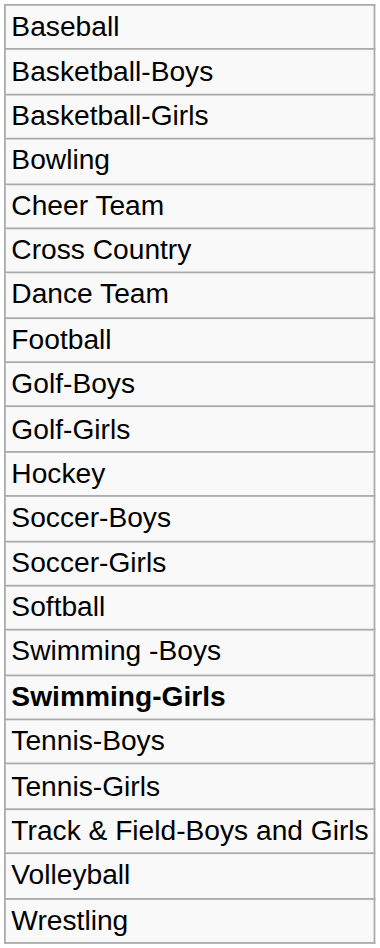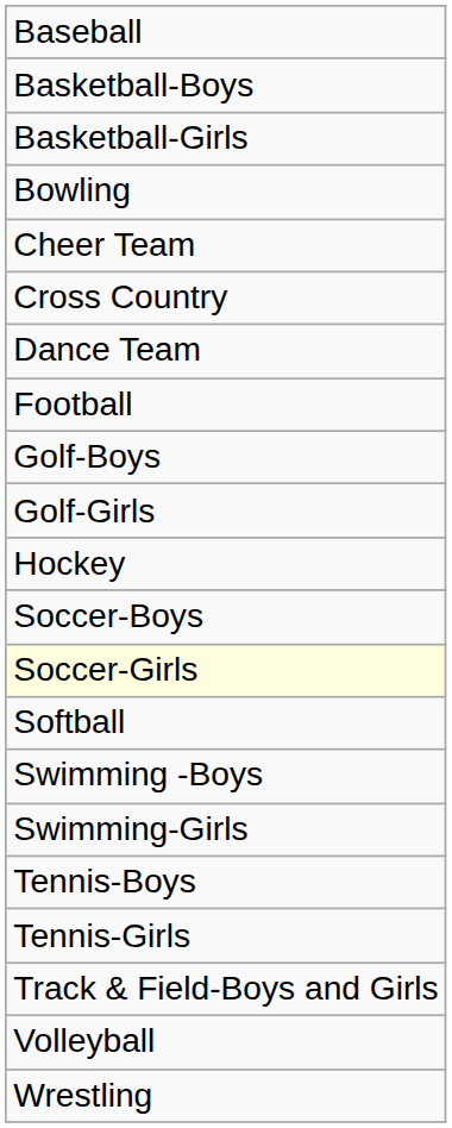row 13 | column 1: no background -> lightyellow background
row 16 | column 1: bold -> normal
